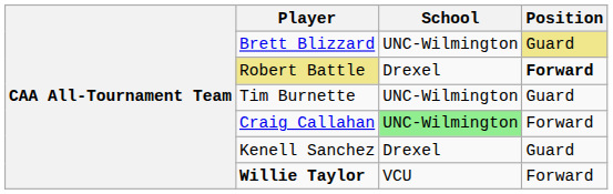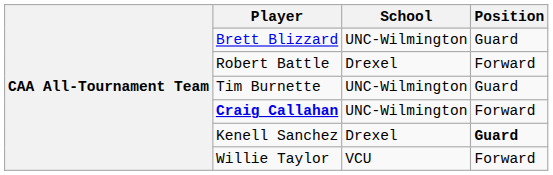row 2 | Position: khaki background -> no background
row 3 | Player: khaki background -> no background
row 3 | Position: bold -> normal
row 5 | Player: normal -> bold
row 5 | School: lightgreen background -> no background
row 6 | Position: normal -> bold
row 7 | Player: bold -> normal
